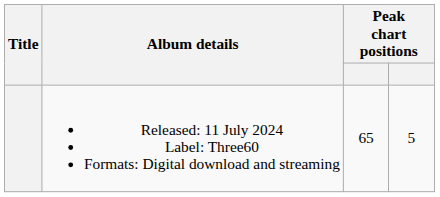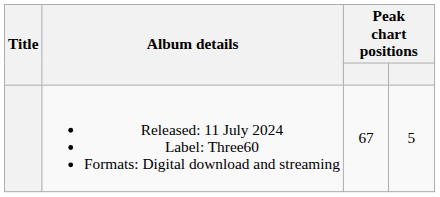row 3 | column 3: 65 -> 67
